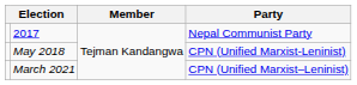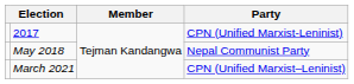2017 | Party: Nepal Communist Party -> CPN (Unified Marxist-Leninist)
May 2018 | Party: CPN (Unified Marxist-Leninist) -> Nepal Communist Party
